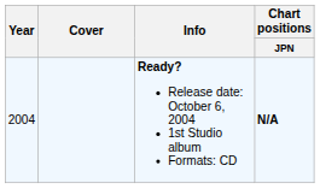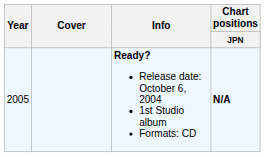row 3 | Year: 2004 -> 2005
